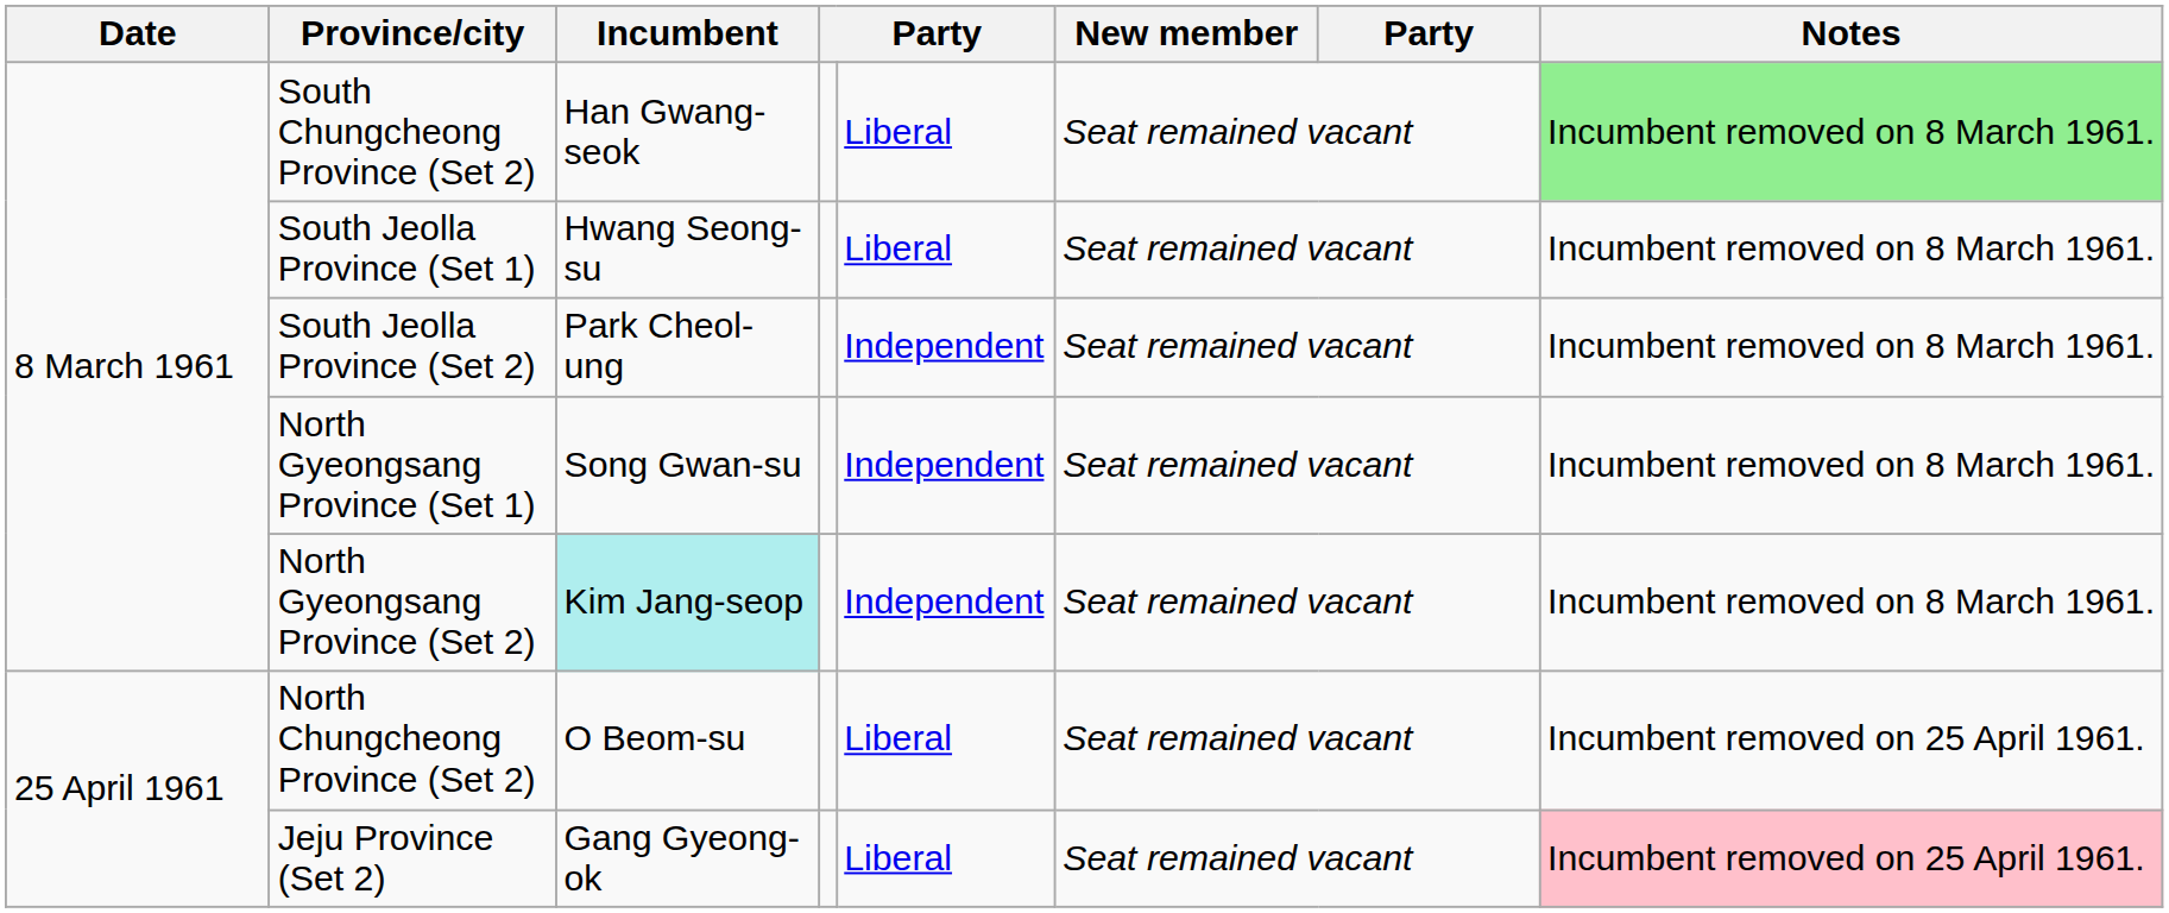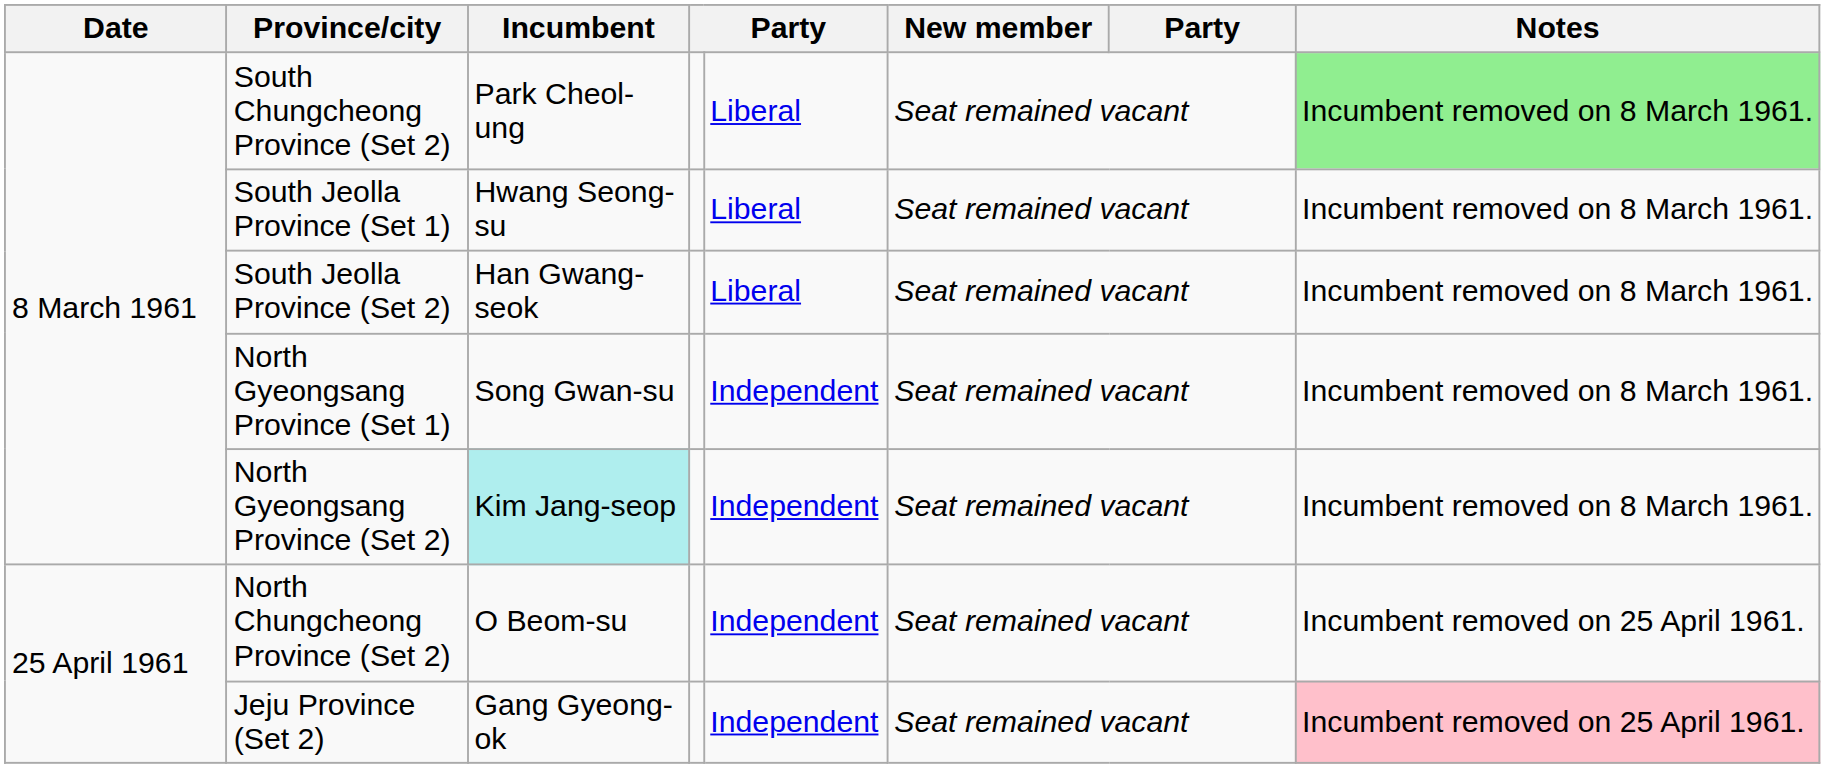South Chungcheong Province (Set 2) | Incumbent: Han Gwang-seok -> Park Cheol-ung
South Jeolla Province (Set 2) | Incumbent: Park Cheol-ung -> Han Gwang-seok
South Jeolla Province (Set 2) | column 5: Independent -> Liberal
North Chungcheong Province (Set 2) | column 5: Liberal -> Independent
Jeju Province (Set 2) | column 5: Liberal -> Independent
